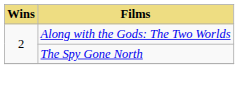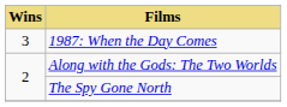+ row: 3 | 1987: When the Day Comes
